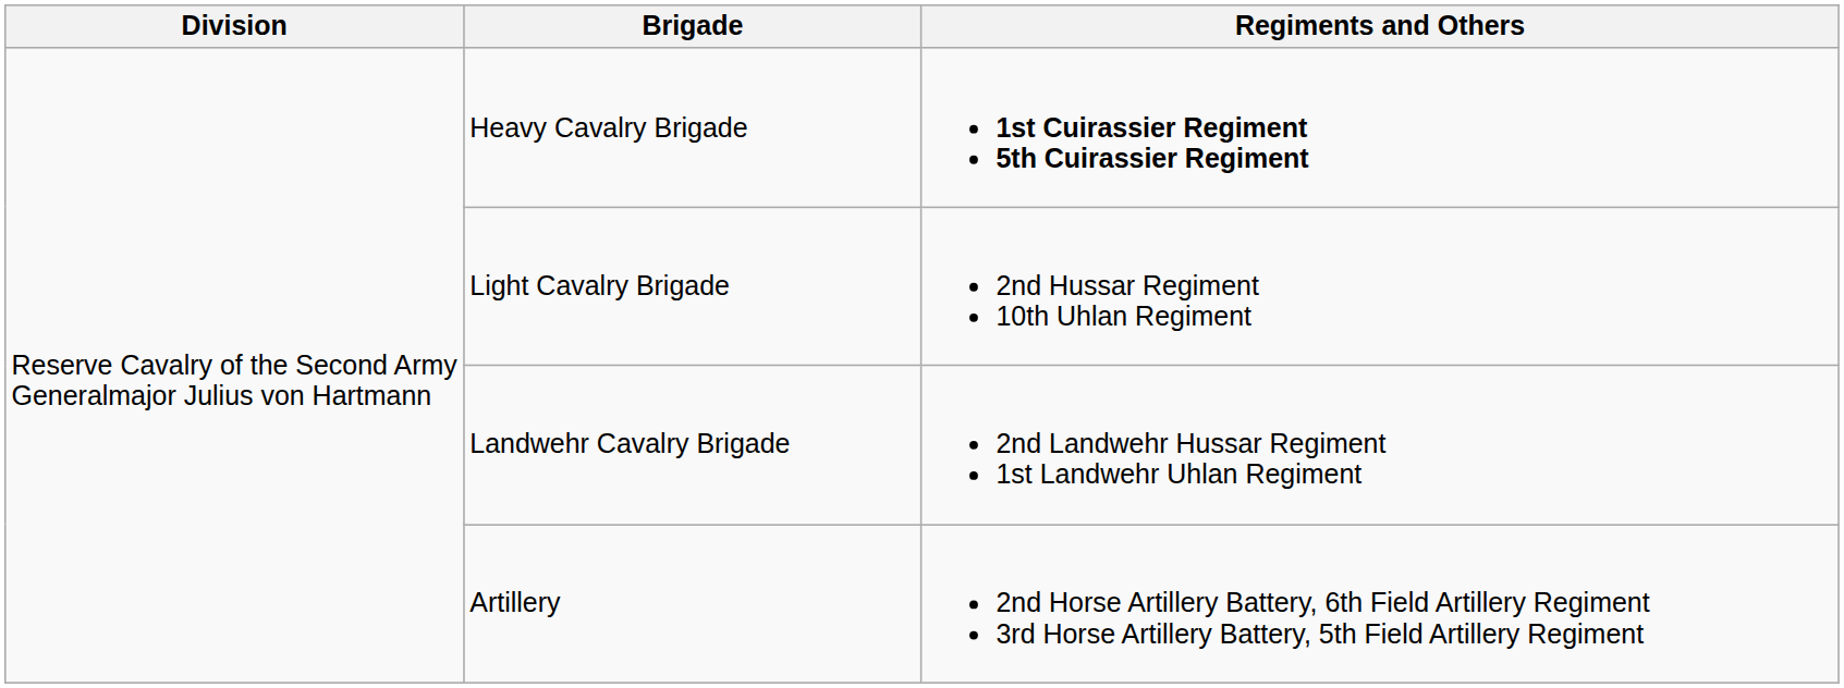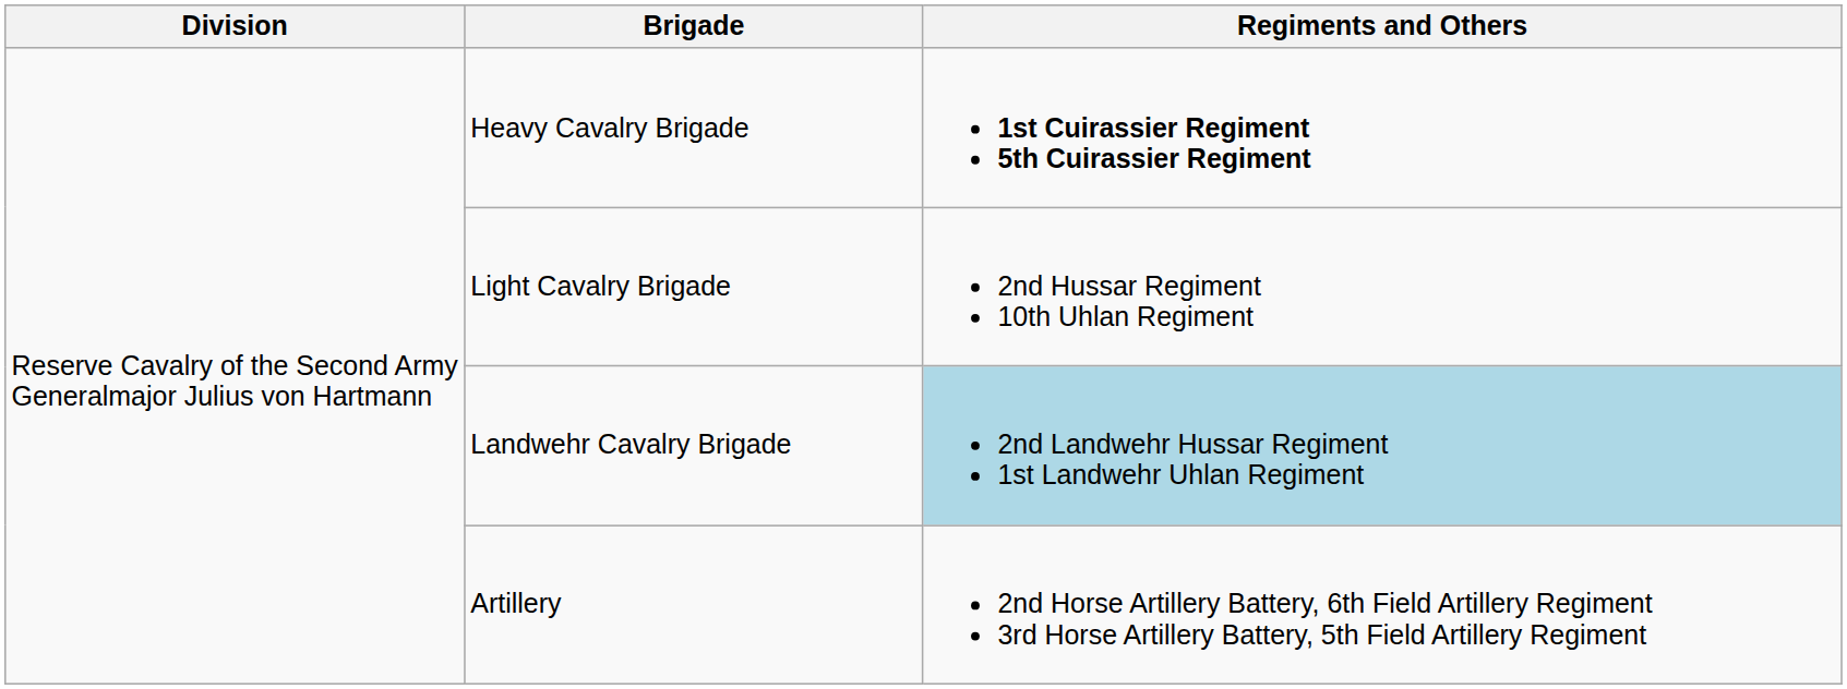Landwehr Cavalry Brigade | Regiments and Others: no background -> lightblue background
